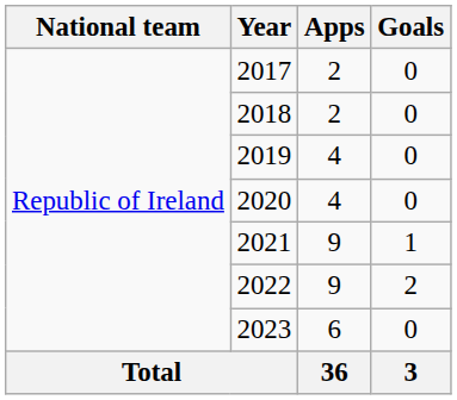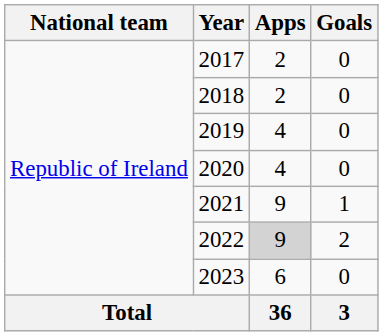2022 | Apps: no background -> lightgrey background
